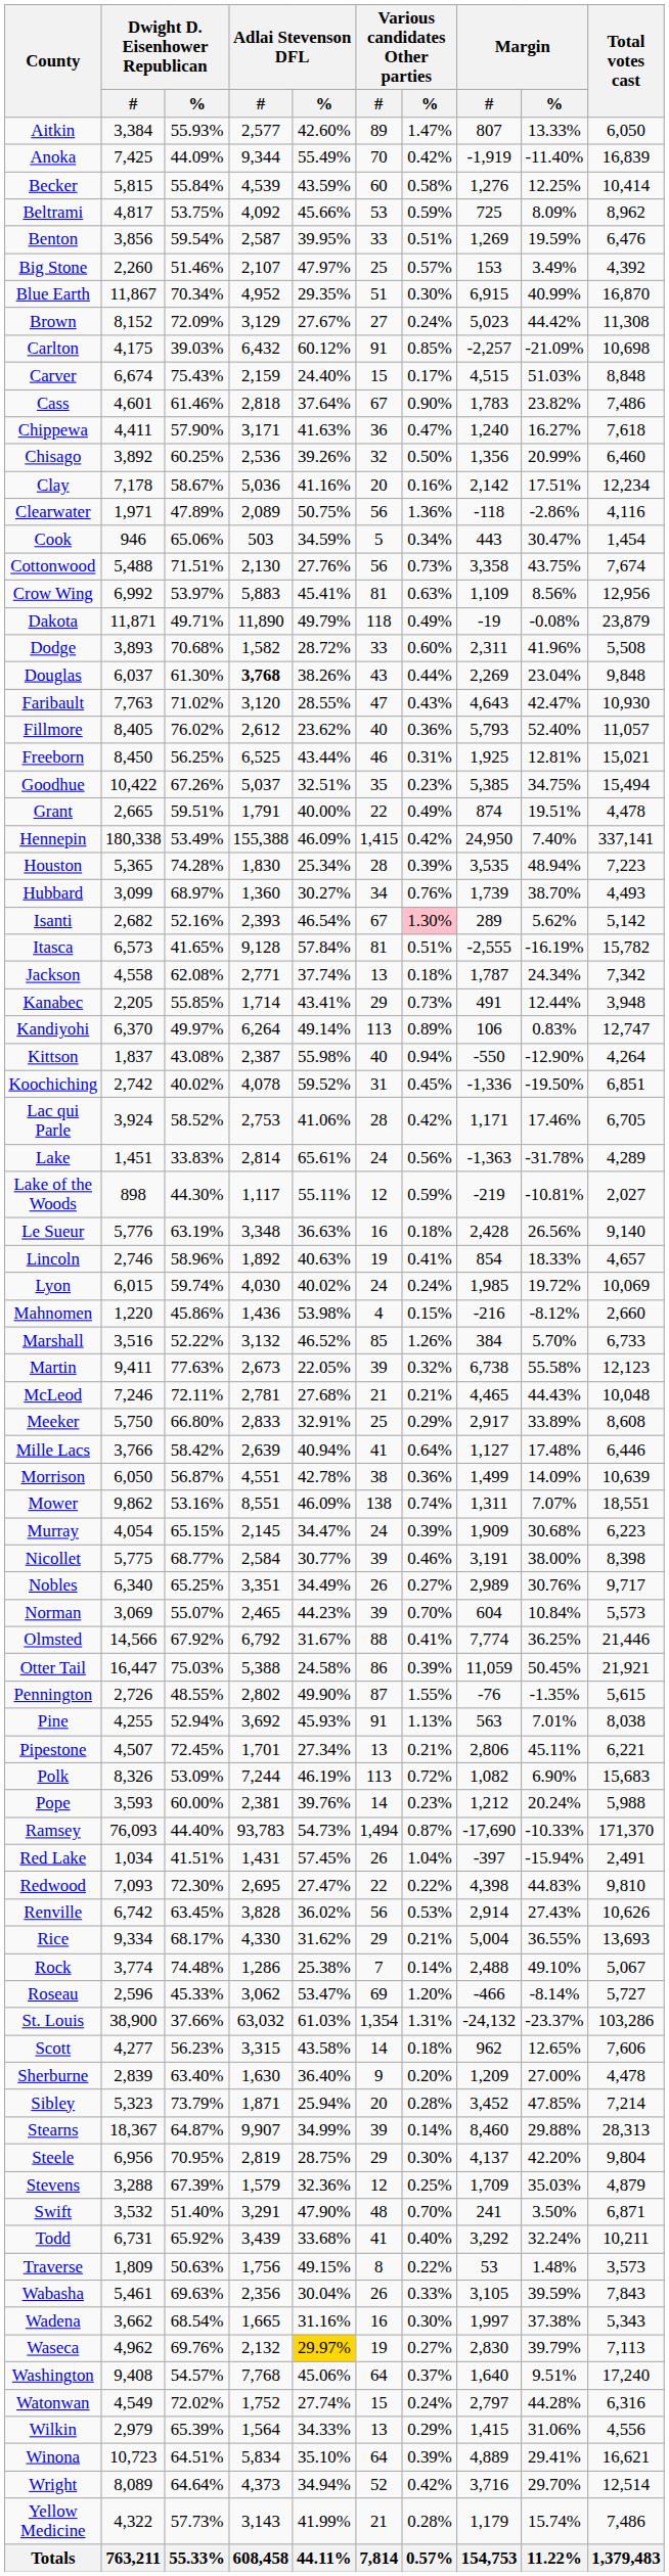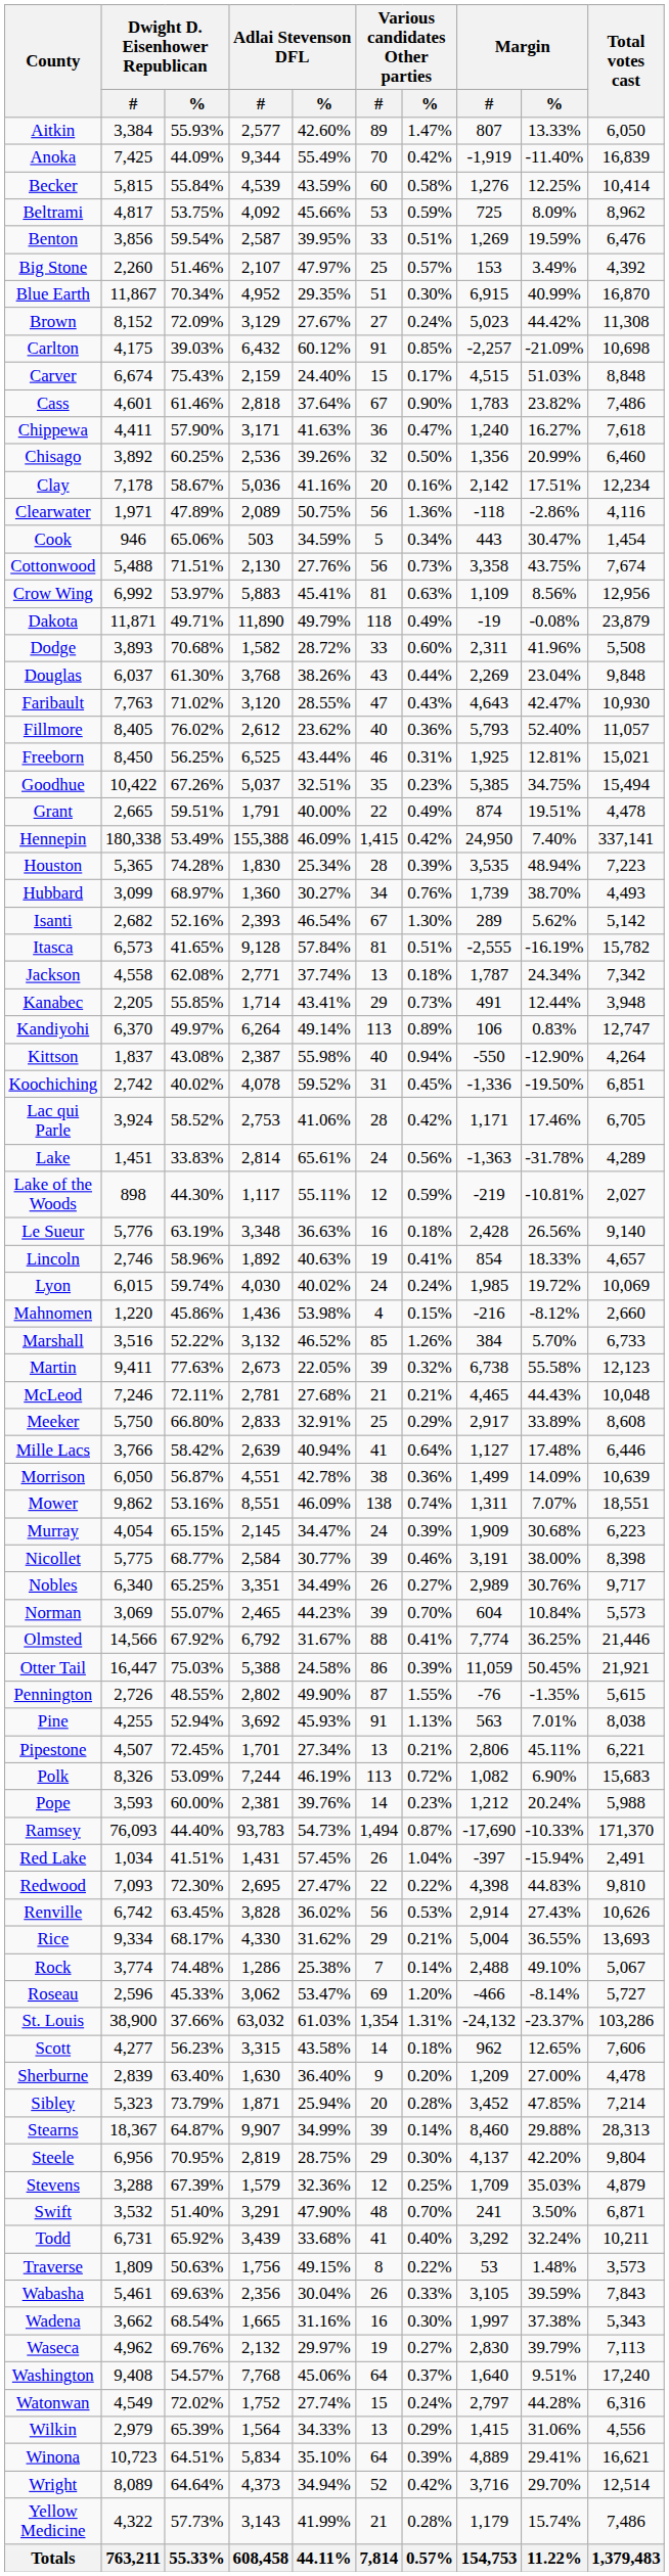Douglas | Adlai Stevenson DFL / #: bold -> normal
Isanti | Various candidates Other parties / %: pink background -> no background
Waseca | Adlai Stevenson DFL / %: gold background -> no background
